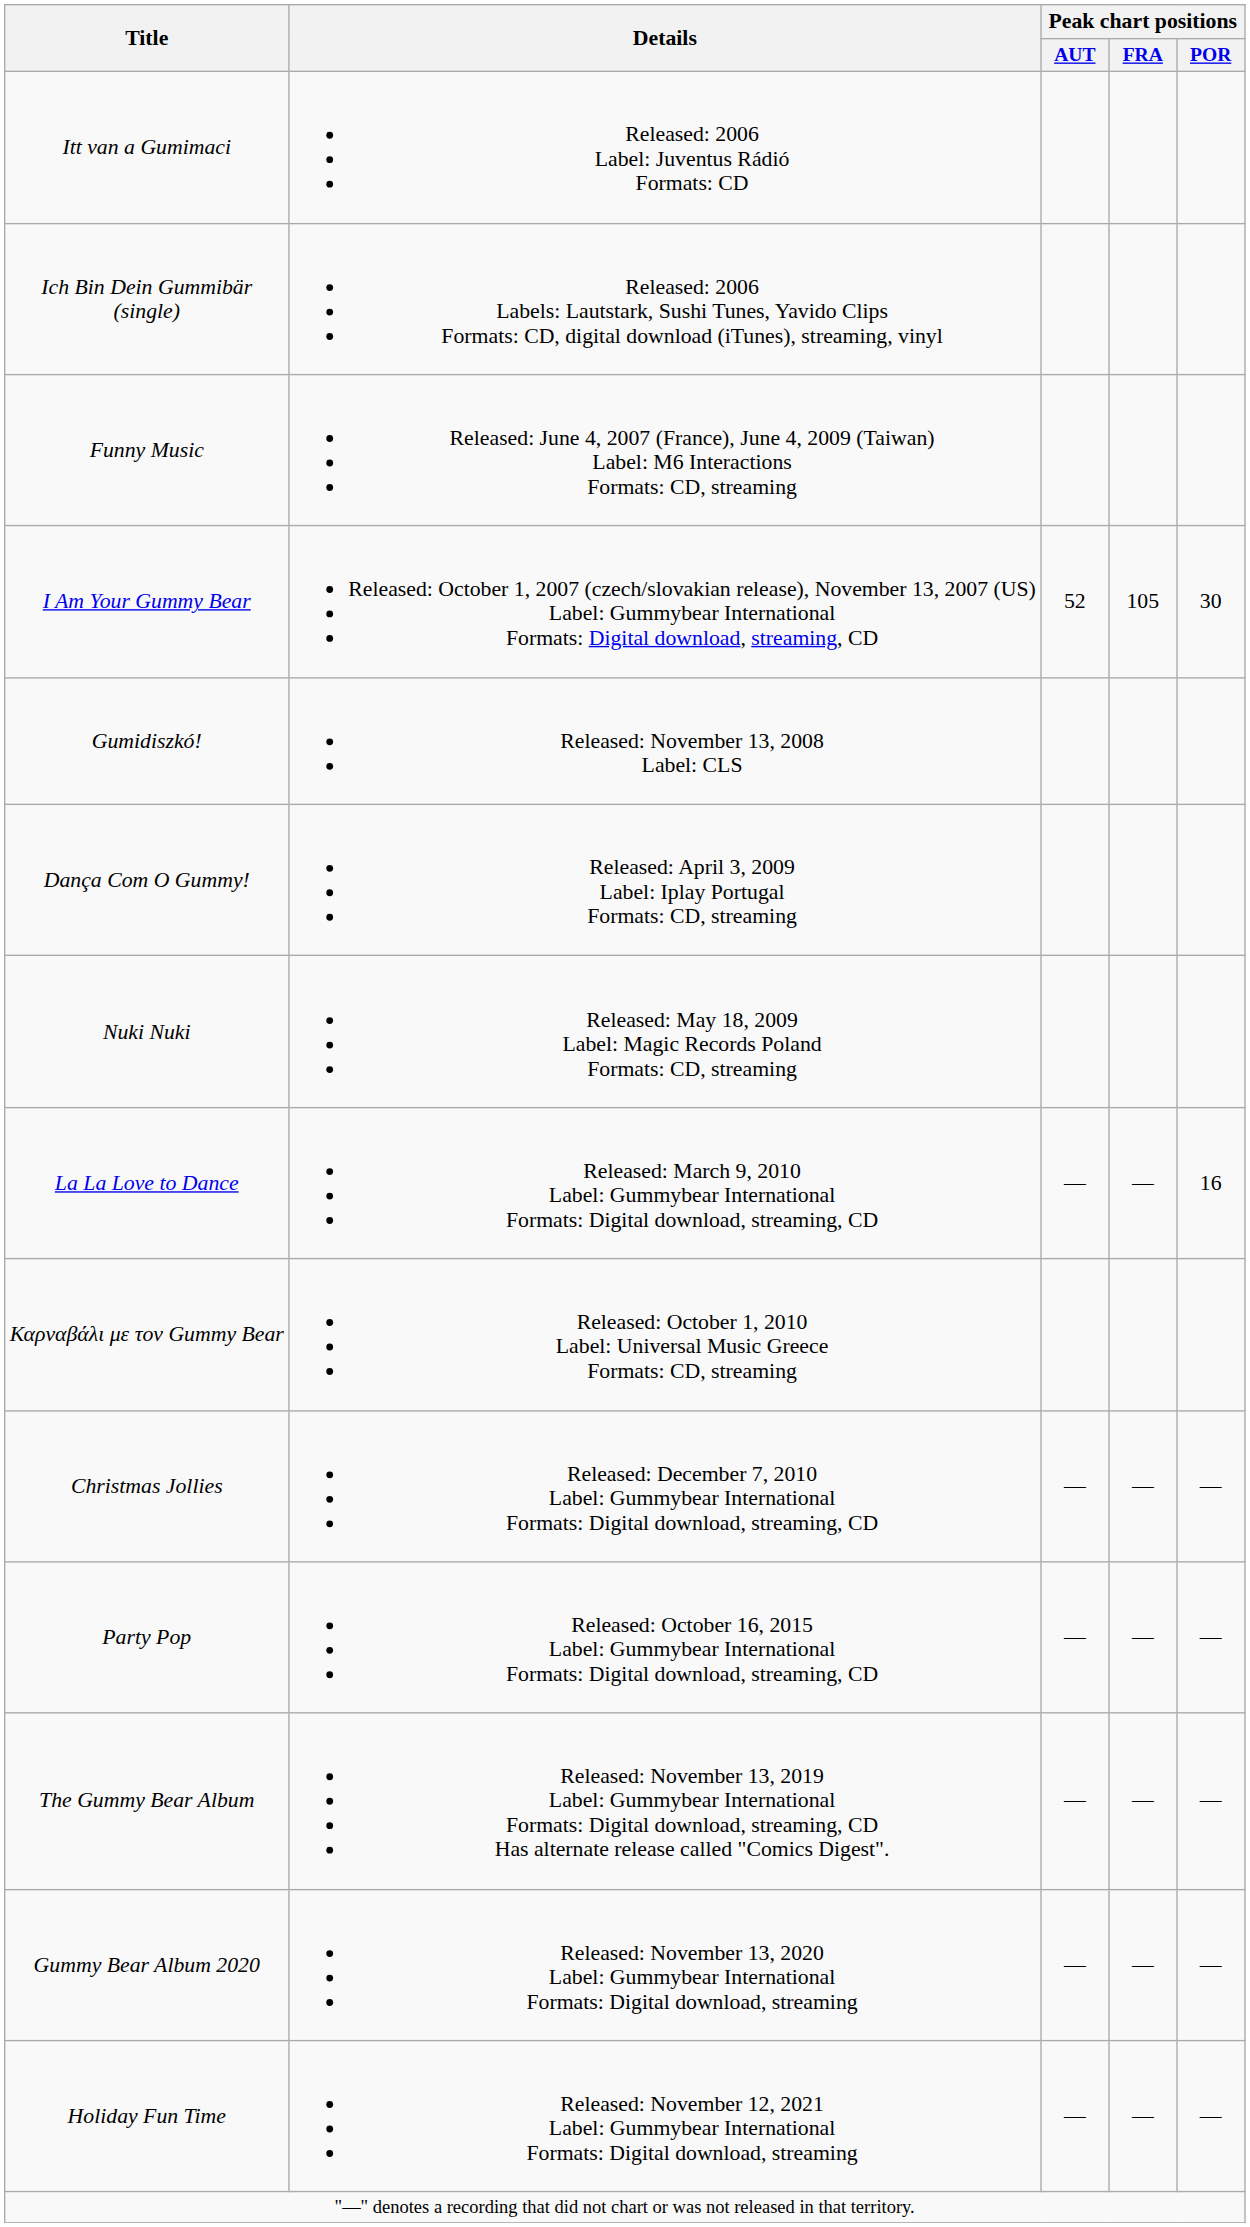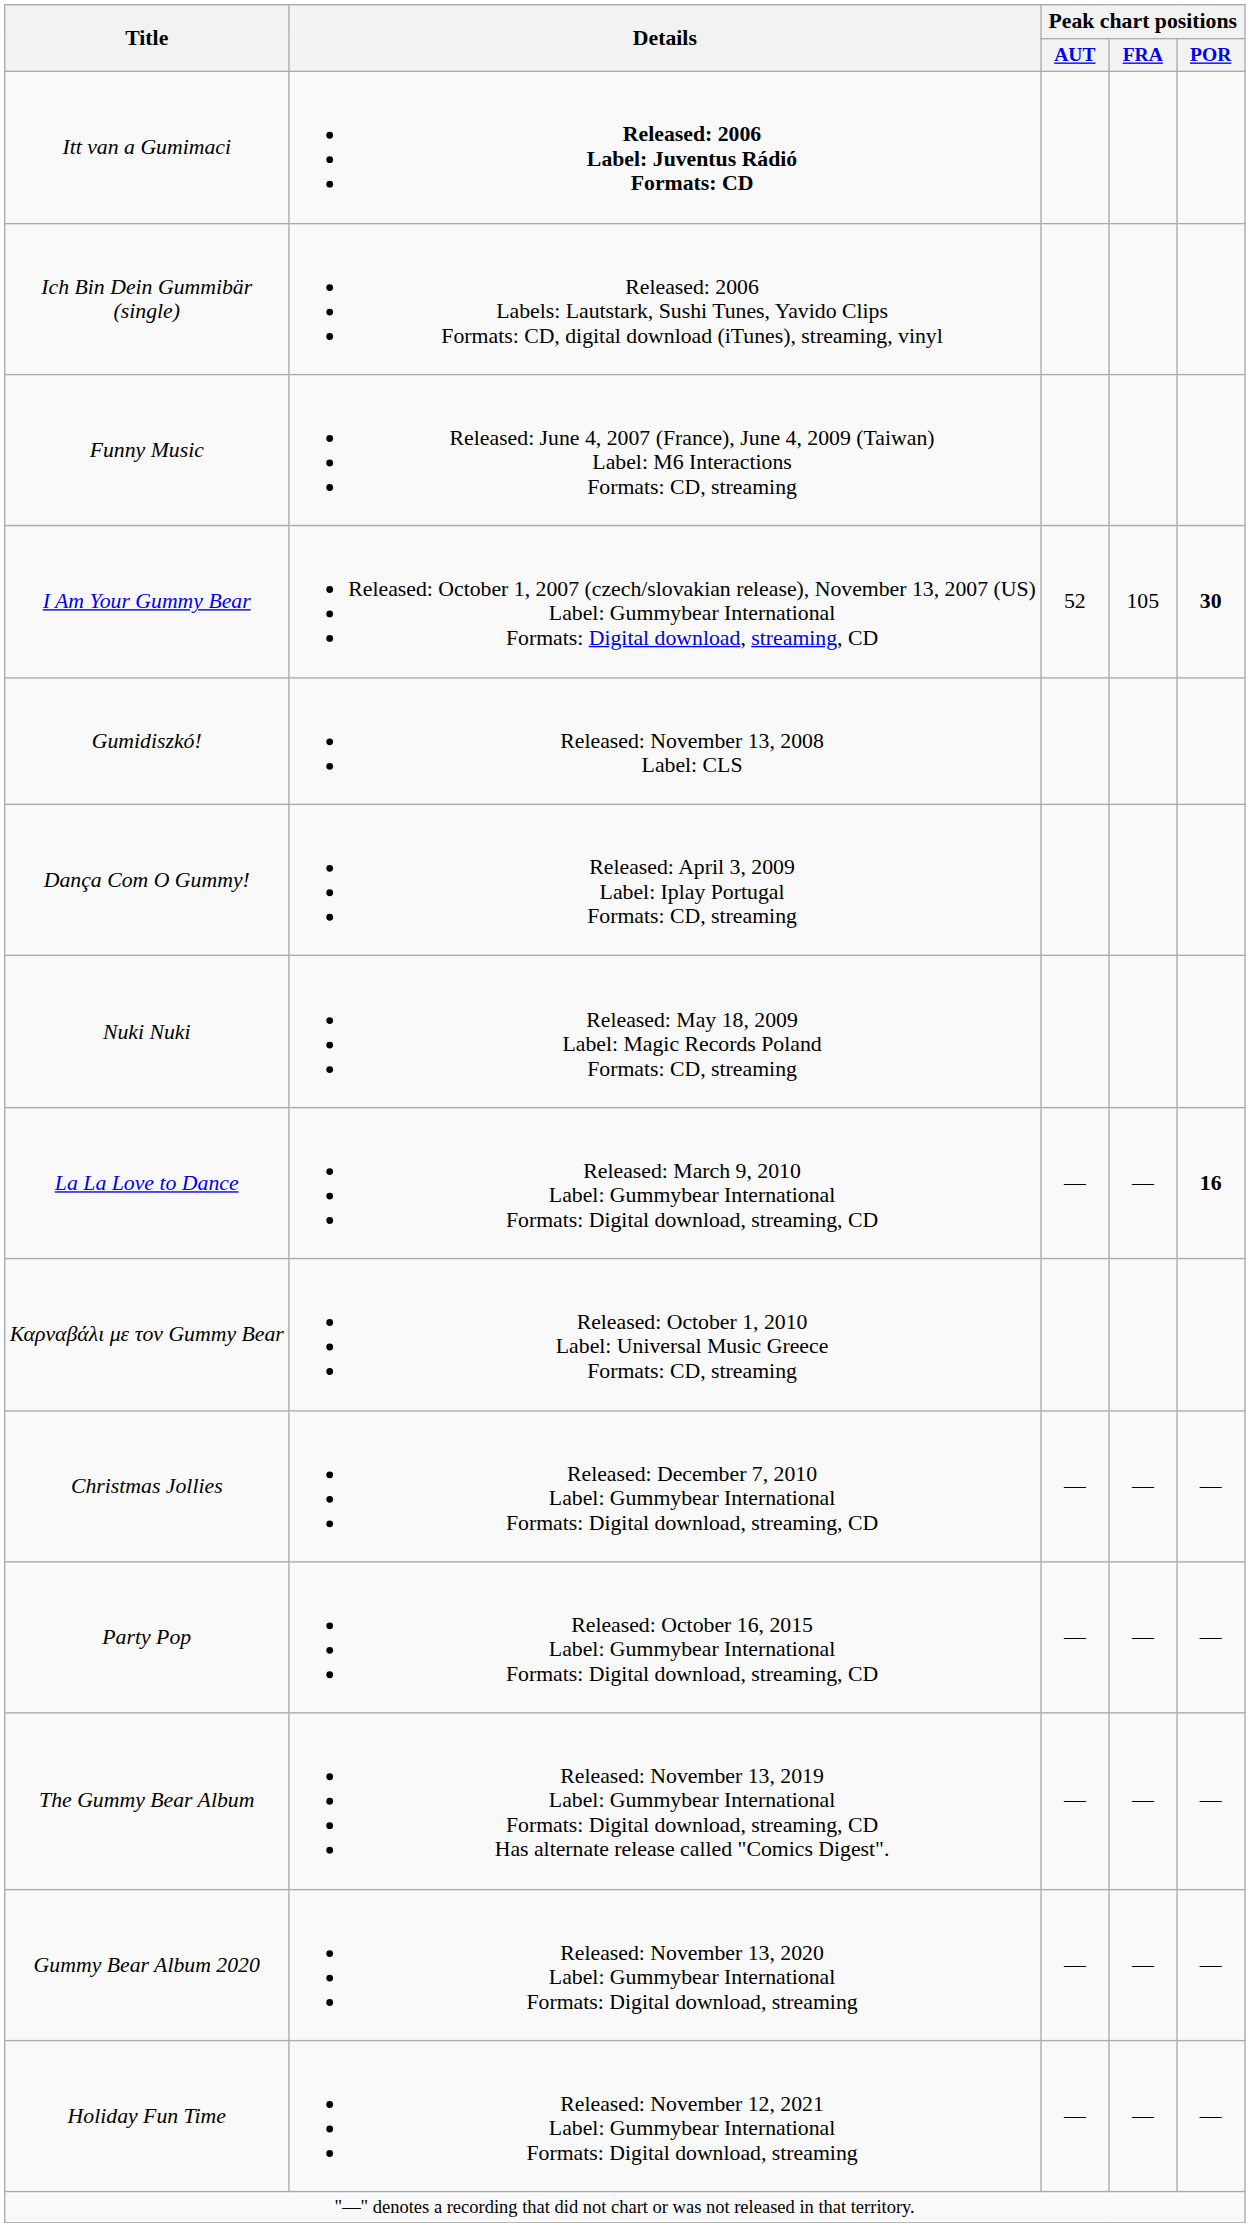Itt van a Gumimaci | Details: normal -> bold
I Am Your Gummy Bear | Peak chart positions / POR: normal -> bold
La La Love to Dance | Peak chart positions / POR: normal -> bold
